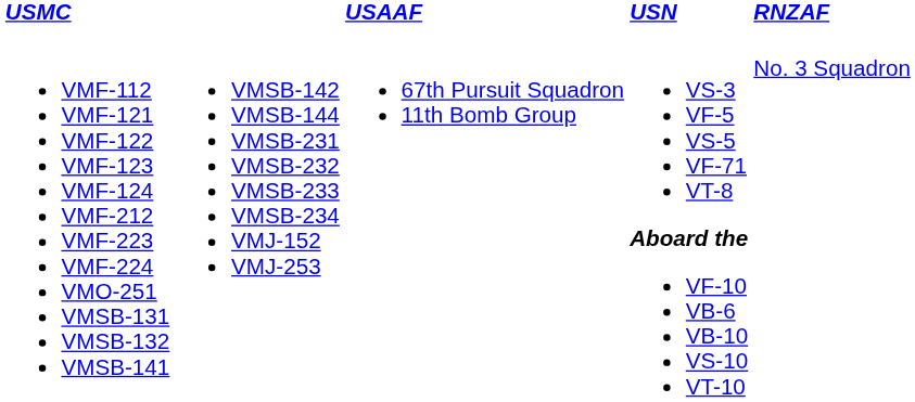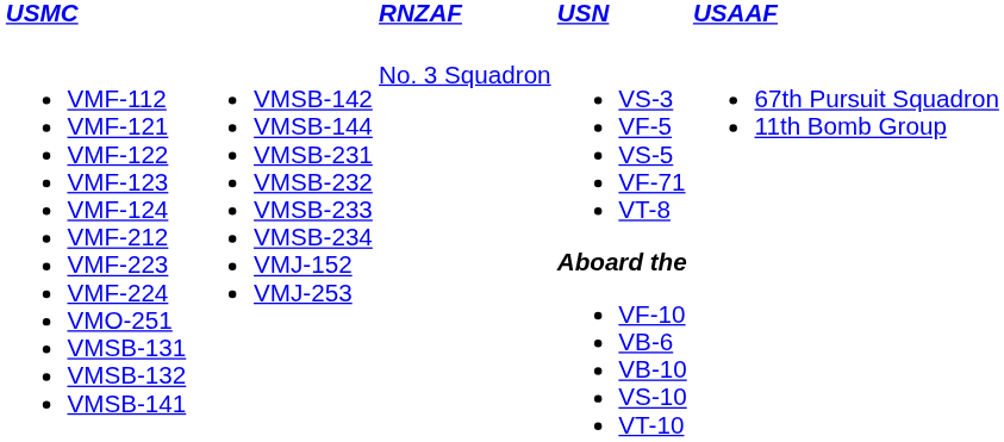columns swapped: USAAF <-> RNZAF
